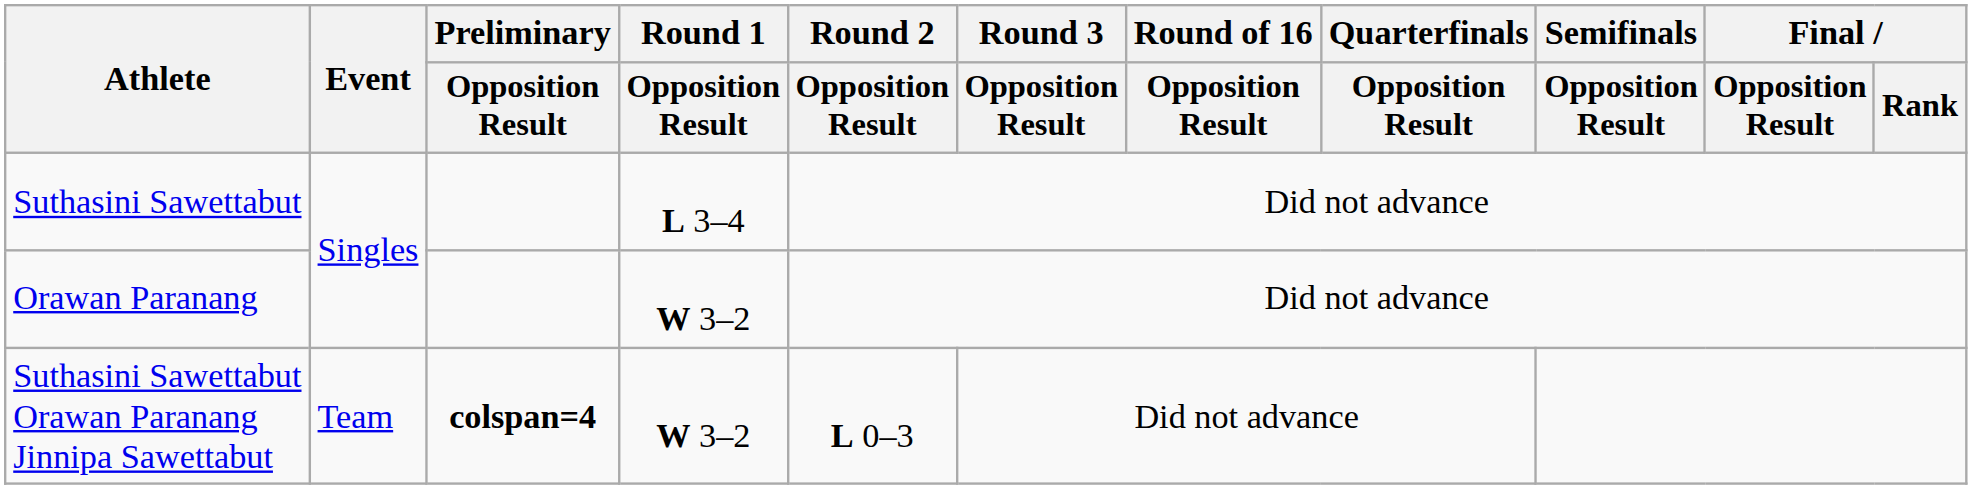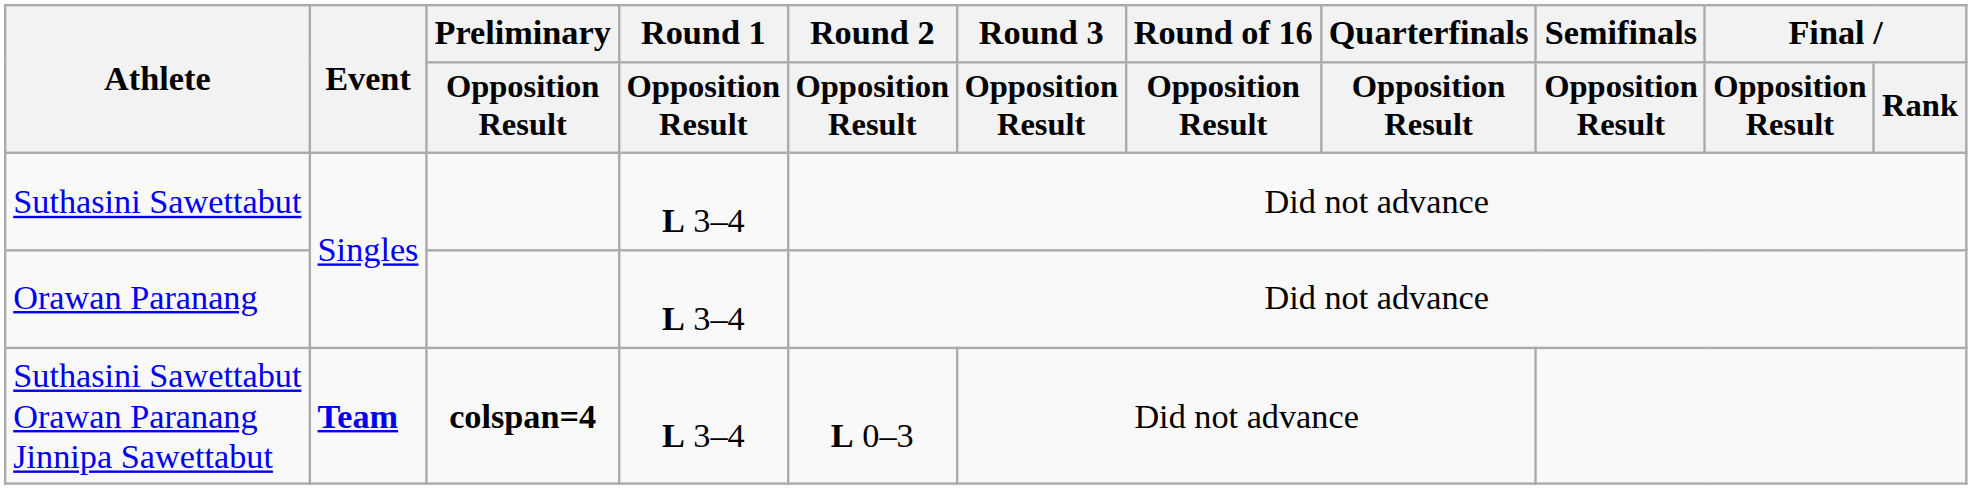Orawan Paranang | Round 1 / Opposition Result: W 3–2 -> L 3–4
Suthasini Sawettabut Orawan Paranang Jinnipa Sawettabut | Event: normal -> bold
Suthasini Sawettabut Orawan Paranang Jinnipa Sawettabut | Round 1 / Opposition Result: W 3–2 -> L 3–4
